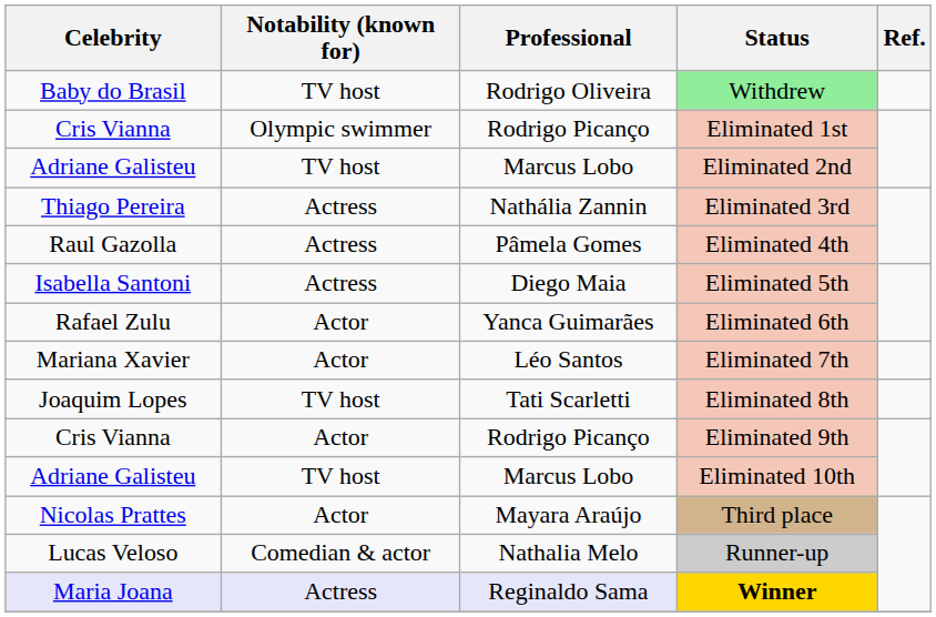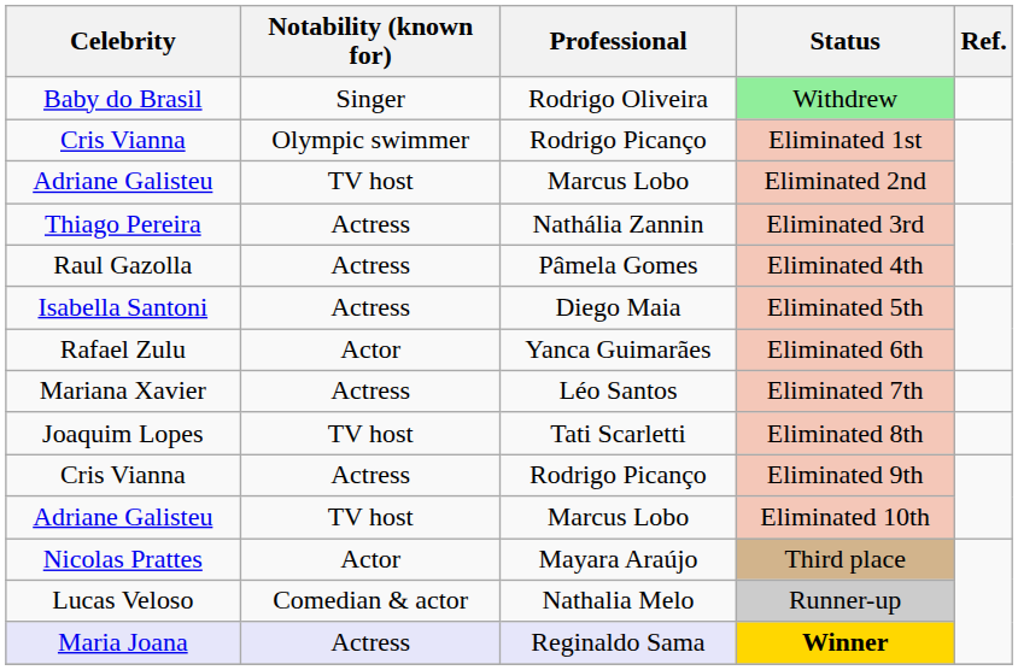Withdrew | Notability (known for): TV host -> Singer
Eliminated 7th | Notability (known for): Actor -> Actress
Eliminated 9th | Notability (known for): Actor -> Actress
